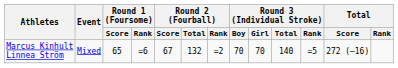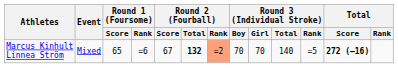Marcus Kinhult Linnea Ström | Round 2 (Fourball) / Total: normal -> bold
Marcus Kinhult Linnea Ström | Round 2 (Fourball) / Rank: no background -> lightsalmon background
Marcus Kinhult Linnea Ström | Total / Score: normal -> bold
